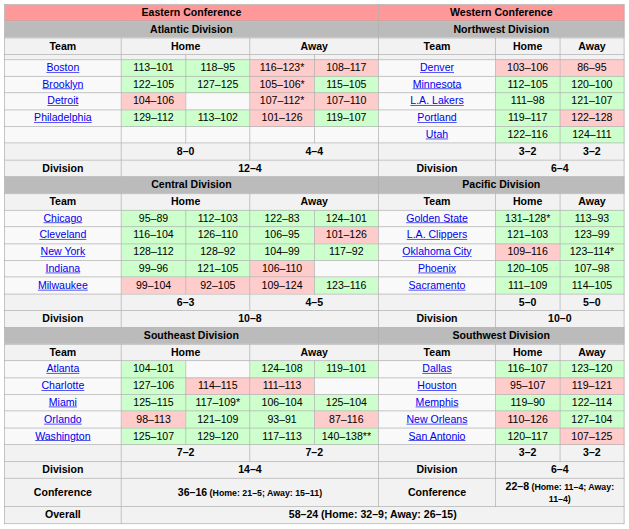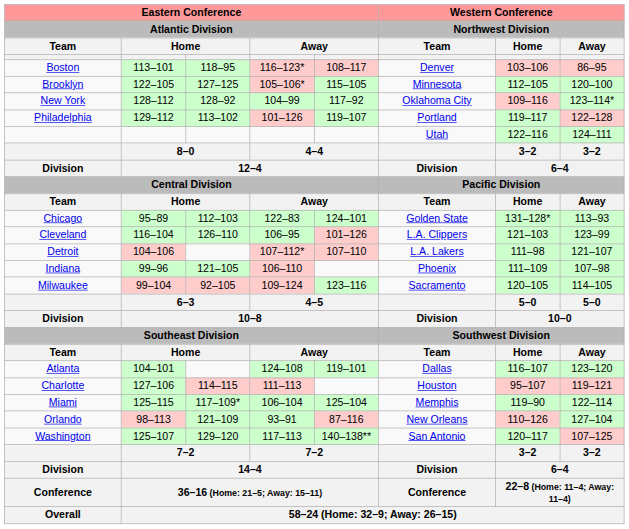rows swapped: New York <-> Detroit
Indiana | Western Conference / Northwest Division / Home: 120–105 -> 111–109
Milwaukee | Western Conference / Northwest Division / Home: 111–109 -> 120–105
